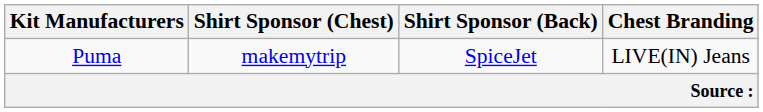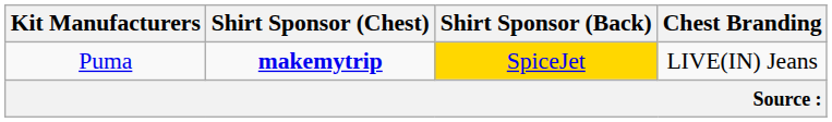Puma | Shirt Sponsor (Chest): normal -> bold
Puma | Shirt Sponsor (Back): no background -> gold background
